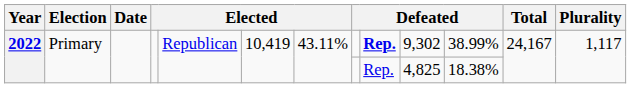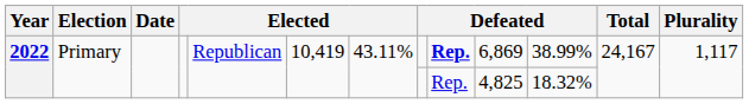row 2 | column 10: 9,302 -> 6,869
row 3 | column 11: 18.38% -> 18.32%
